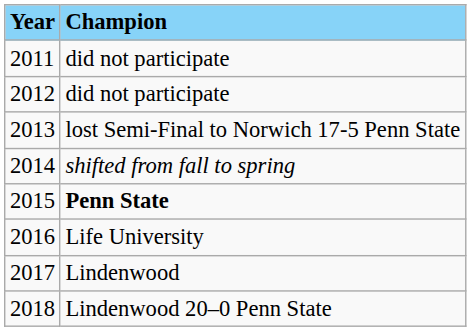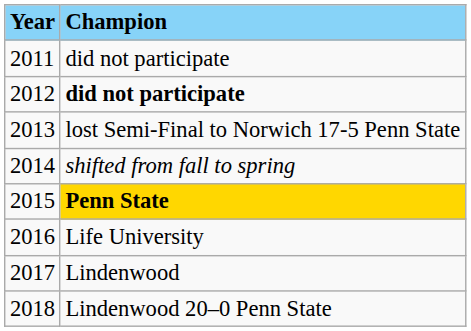2012 | Champion: normal -> bold
2015 | Champion: no background -> gold background
